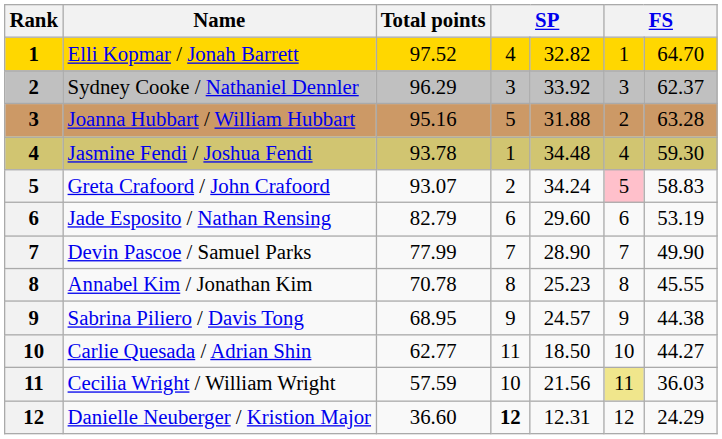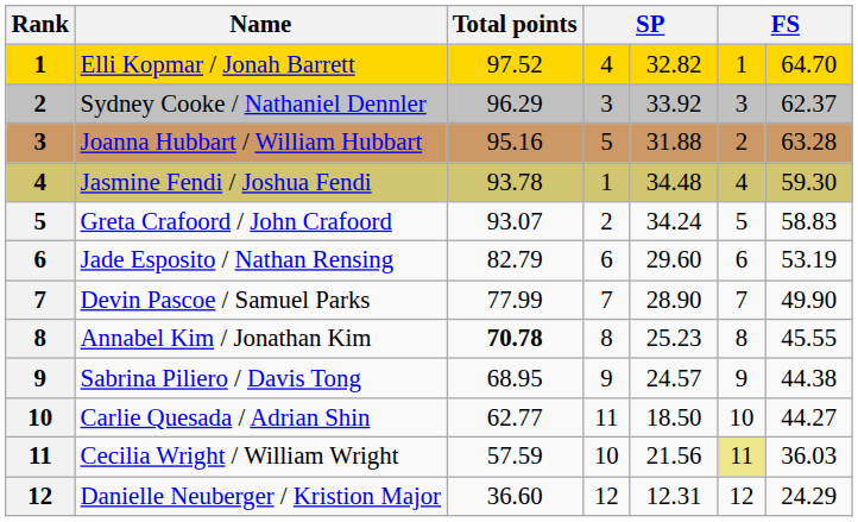Greta Crafoord / John Crafoord | column 6: pink background -> no background
Annabel Kim / Jonathan Kim | Total points: normal -> bold
Danielle Neuberger / Kristion Major | column 4: bold -> normal
